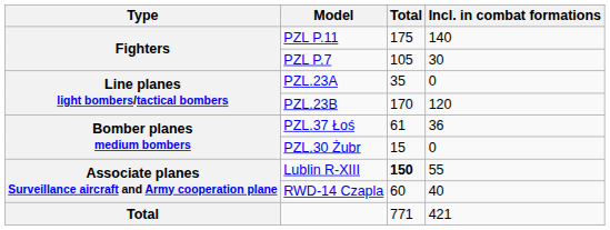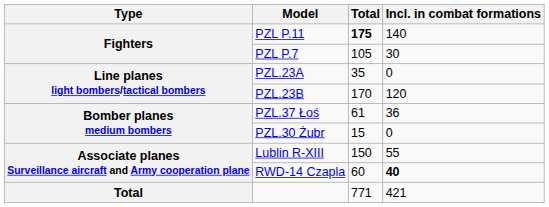PZL P.11 | Total: normal -> bold
Lublin R-XIII | Total: bold -> normal
RWD-14 Czapla | Incl. in combat formations: normal -> bold
